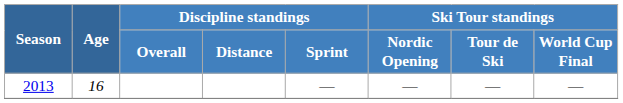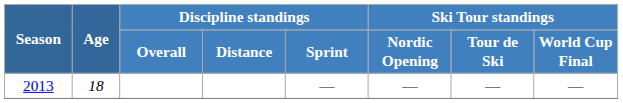2013 | Age: 16 -> 18
